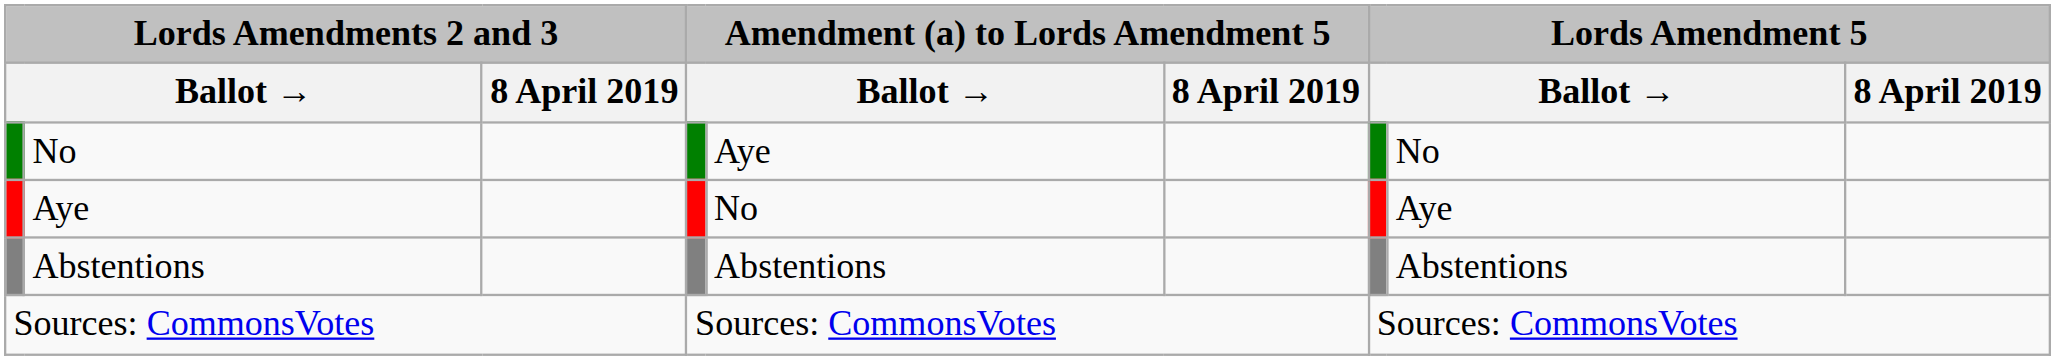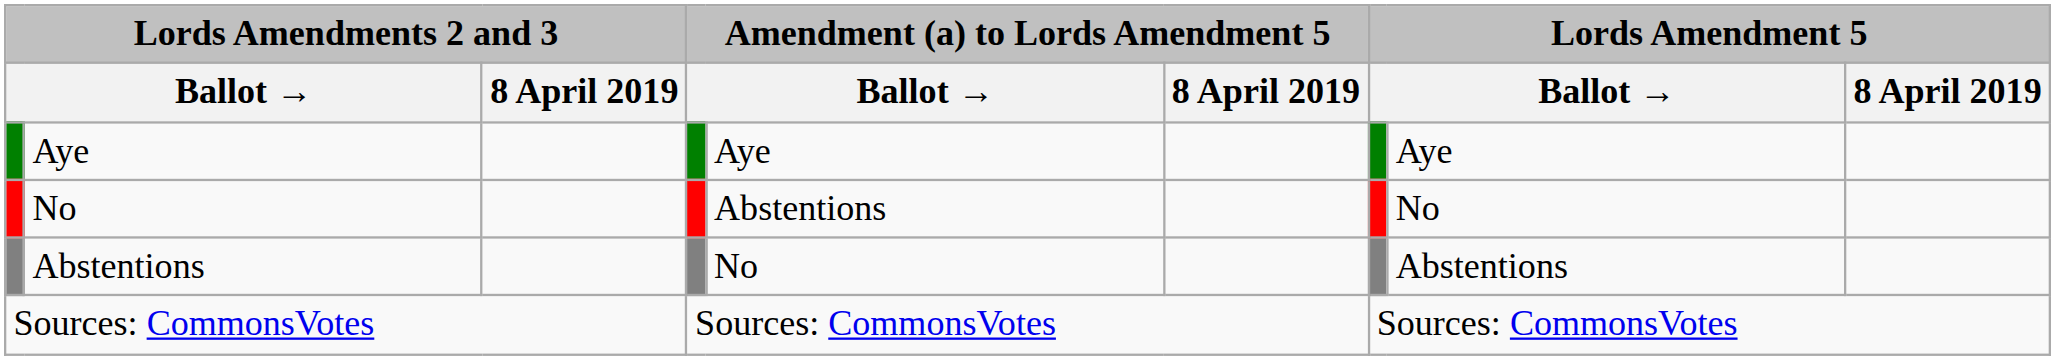row 3 | column 2: No -> Aye
row 3 | column 8: No -> Aye
row 4 | column 2: Aye -> No
row 4 | column 5: No -> Abstentions
row 4 | column 8: Aye -> No
row 5 | column 5: Abstentions -> No
